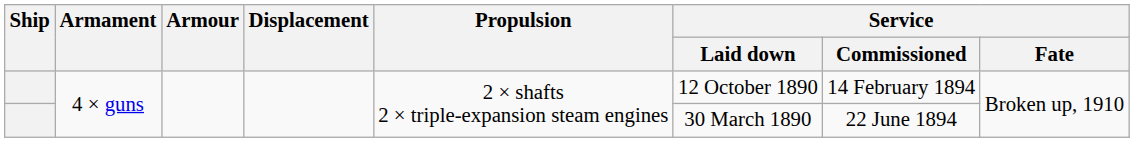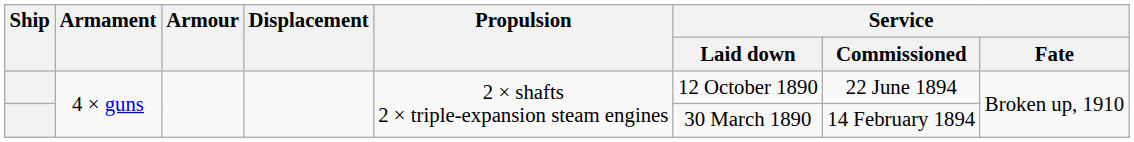row 3 | Service / Commissioned: 14 February 1894 -> 22 June 1894
row 4 | Service / Commissioned: 22 June 1894 -> 14 February 1894
